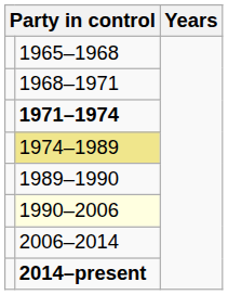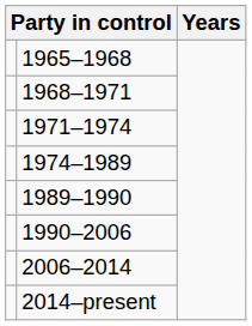1971–1974 | column 2: bold -> normal
1974–1989 | column 2: khaki background -> no background
1990–2006 | column 2: lightyellow background -> no background
2014–present | column 2: bold -> normal
